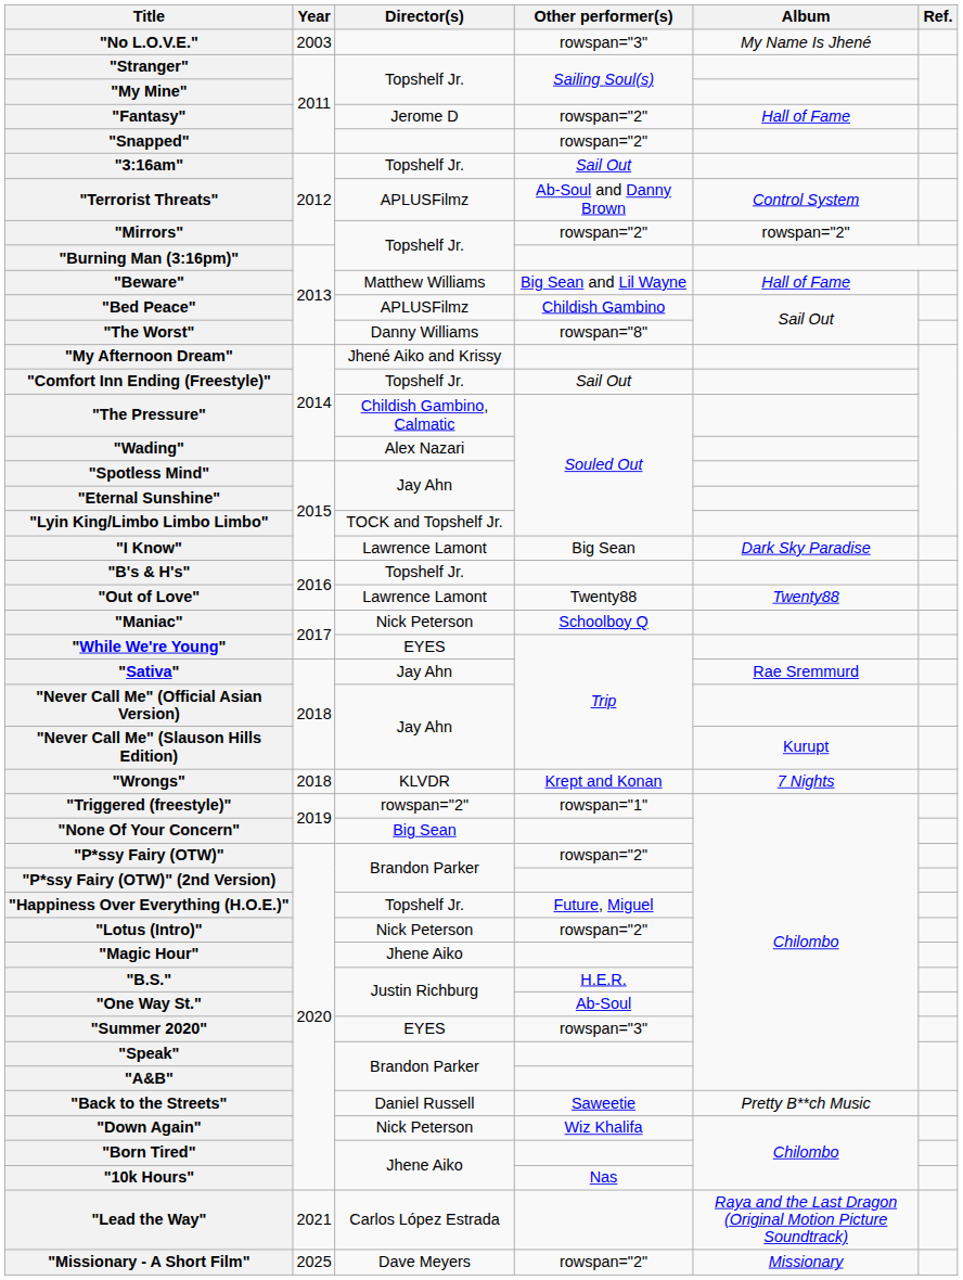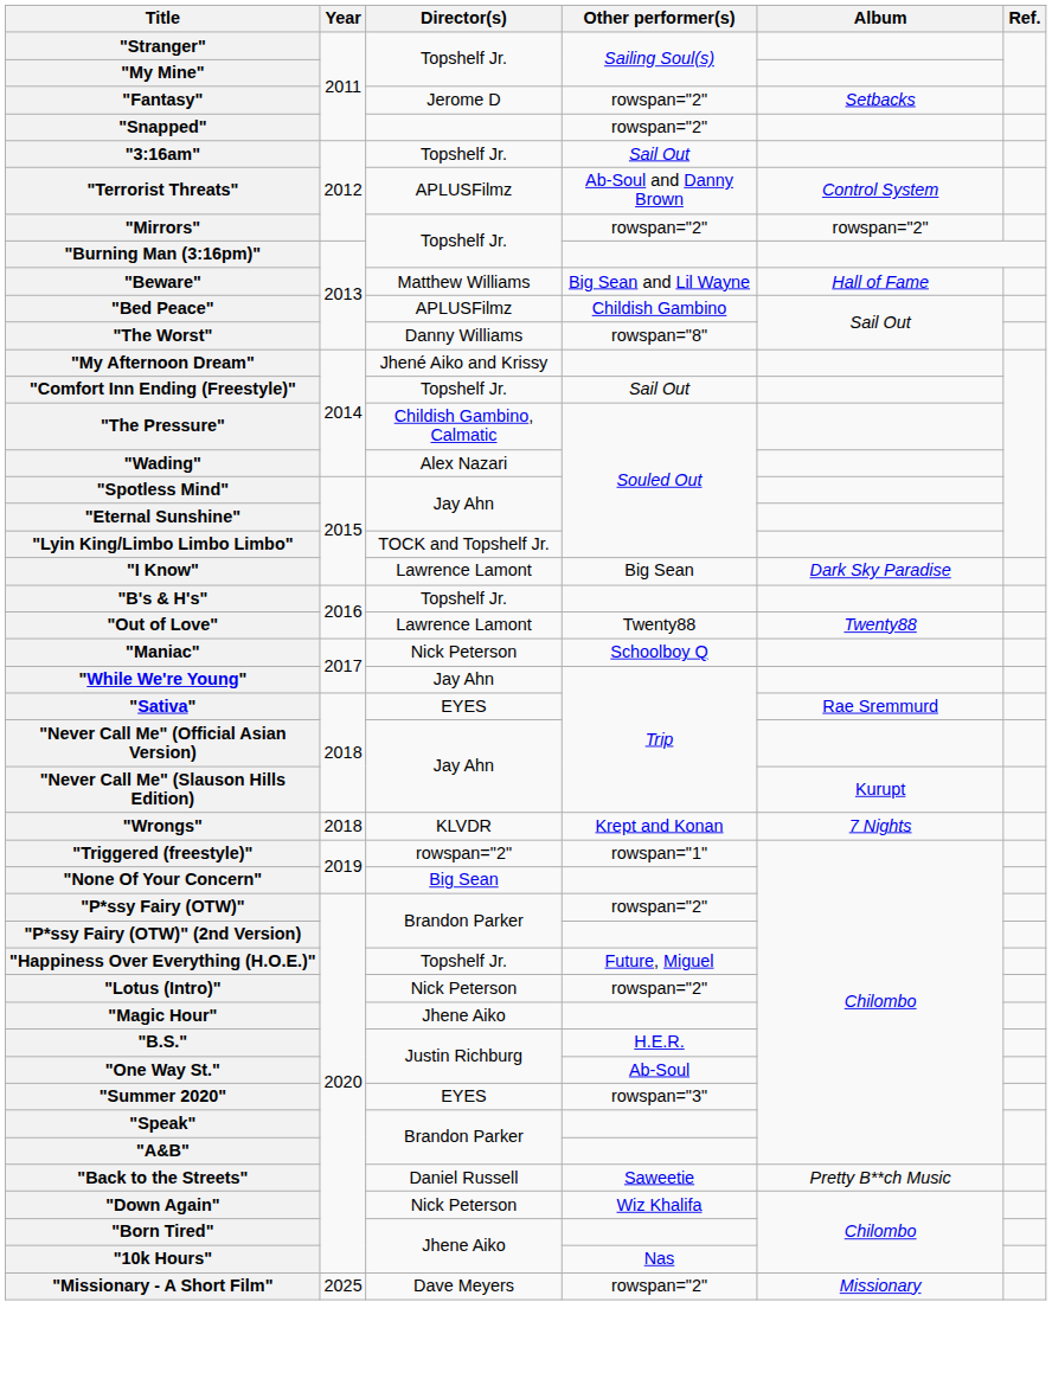- row: "No L.O.V.E." | 2003 | rowspan="3" | My Name Is Jhené
"Fantasy" | Album: Hall of Fame -> Setbacks
"While We're Young" | Director(s): EYES -> Jay Ahn
"Sativa" | Director(s): Jay Ahn -> EYES
- row: "Lead the Way" | 2021 | Carlos López Estrada | Raya and the Last Dragon (Original Motion Picture Soundtrack)
